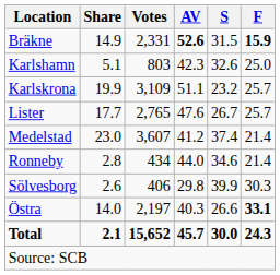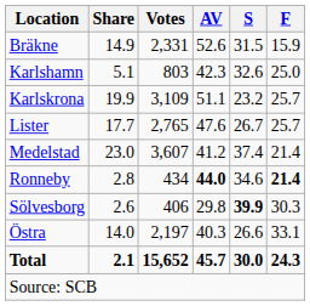Bräkne | AV: bold -> normal
Bräkne | F: bold -> normal
Ronneby | AV: normal -> bold
Ronneby | F: normal -> bold
Sölvesborg | S: normal -> bold
Östra | F: bold -> normal
